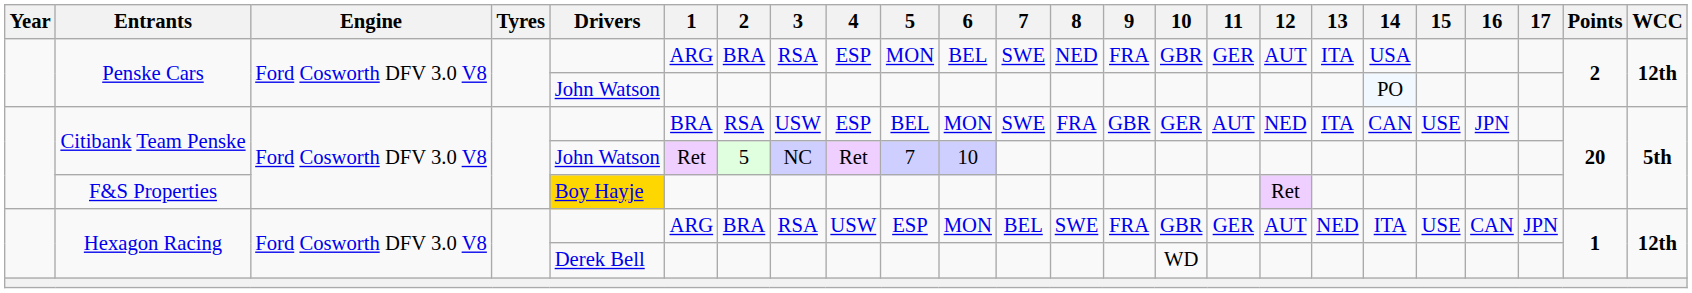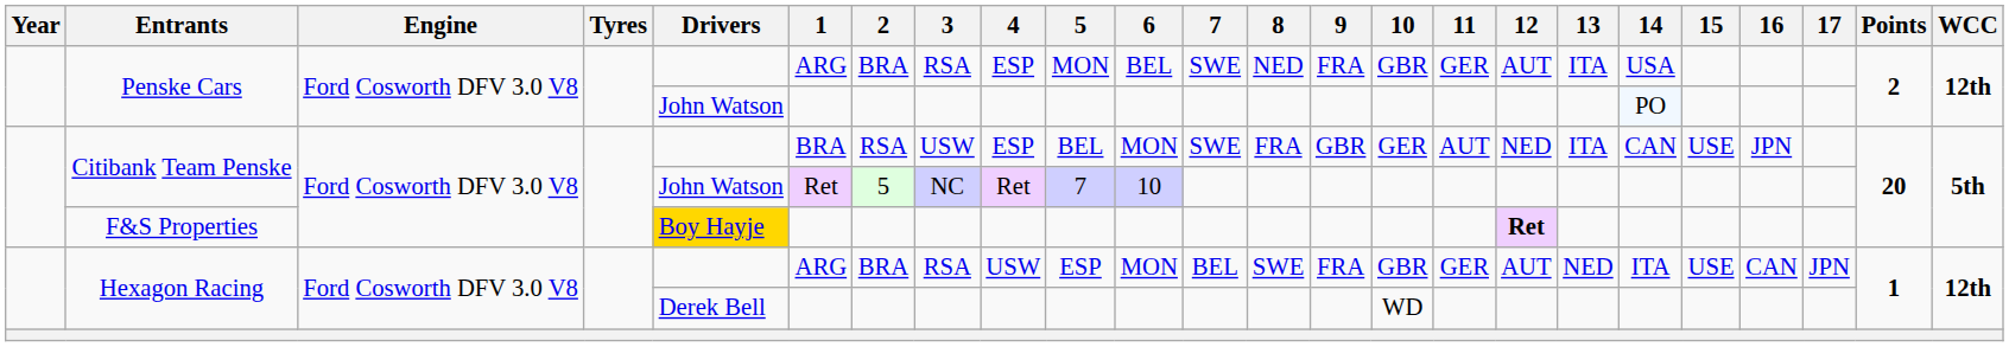F&S Properties | 12: normal -> bold
